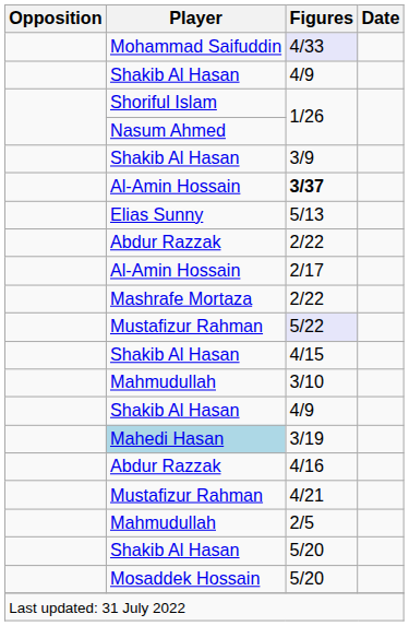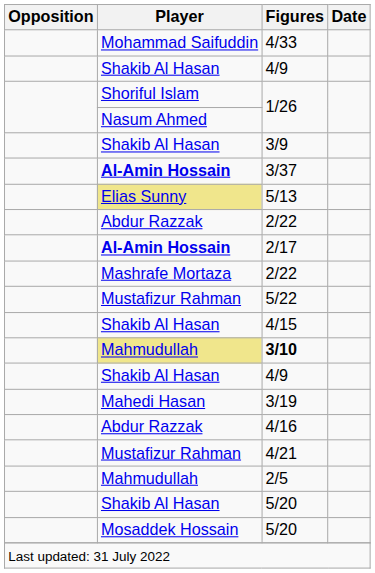4/33 | Figures: lavender background -> no background
3/37 | Player: normal -> bold
3/37 | Figures: bold -> normal
5/13 | Player: no background -> khaki background
2/17 | Player: normal -> bold
5/22 | Figures: lavender background -> no background
3/10 | Player: no background -> khaki background
3/10 | Figures: normal -> bold
3/19 | Player: lightblue background -> no background
